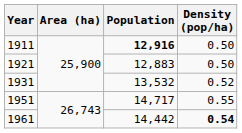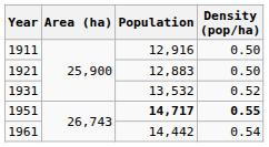1911 | Population: bold -> normal
1951 | Population: normal -> bold
1951 | Density (pop/ha): normal -> bold
1961 | Density (pop/ha): bold -> normal
